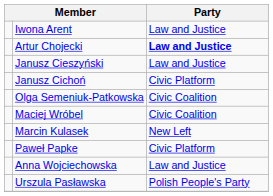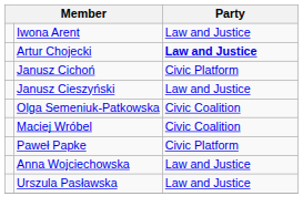rows swapped: Janusz Cichoń <-> Janusz Cieszyński
- row: Marcin Kulasek | New Left
Urszula Pasławska | Party: Polish People's Party -> Law and Justice
